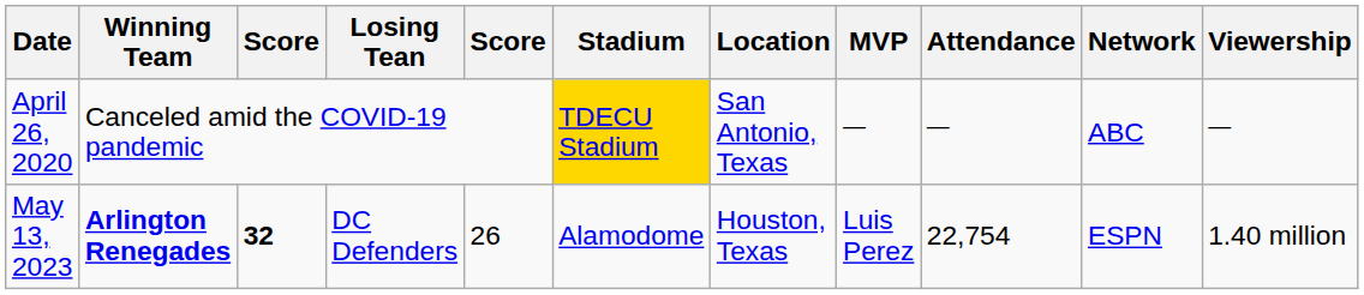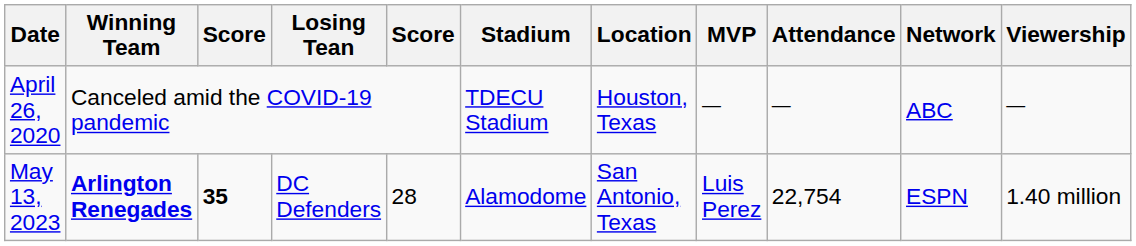April 26, 2020 | Stadium: gold background -> no background
April 26, 2020 | Location: San Antonio, Texas -> Houston, Texas
May 13, 2023 | column 3: 32 -> 35
May 13, 2023 | column 5: 26 -> 28
May 13, 2023 | Location: Houston, Texas -> San Antonio, Texas
